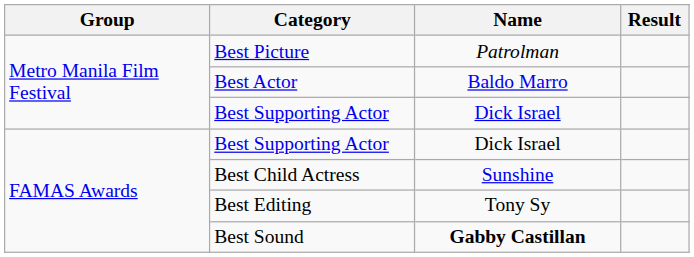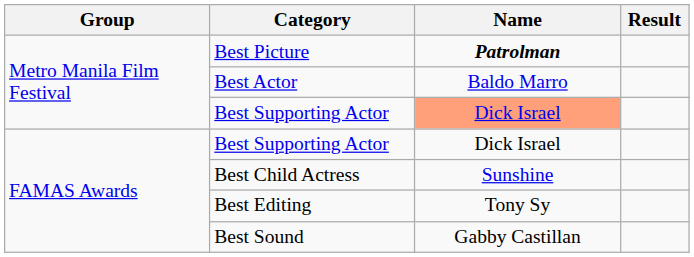Best Picture | Name: normal -> bold
Metro Manila Film Festival / Best Supporting Actor | Name: no background -> lightsalmon background
Best Sound | Name: bold -> normal
